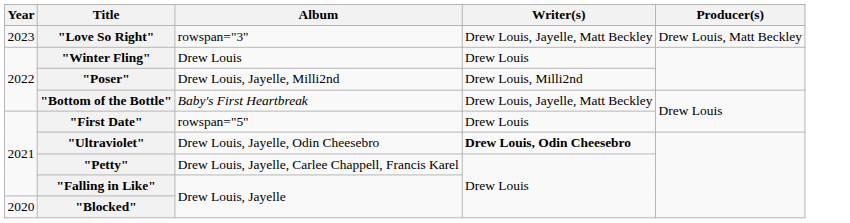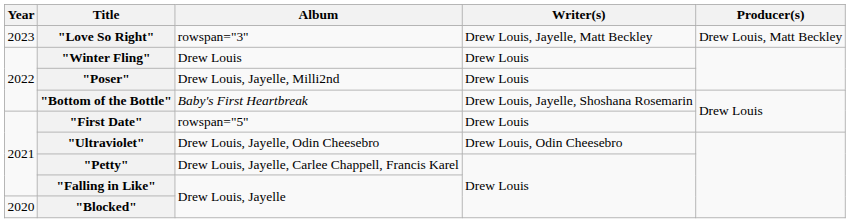"Poser" | Writer(s): Drew Louis, Milli2nd -> Drew Louis
"Bottom of the Bottle" | Writer(s): Drew Louis, Jayelle, Matt Beckley -> Drew Louis, Jayelle, Shoshana Rosemarin
"Ultraviolet" | Writer(s): bold -> normal
